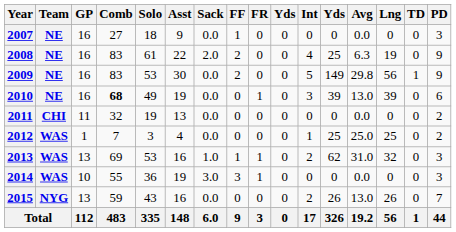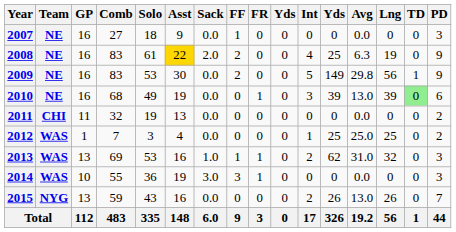2008 | Asst: no background -> gold background
2010 | Comb: bold -> normal
2010 | TD: no background -> lightgreen background
